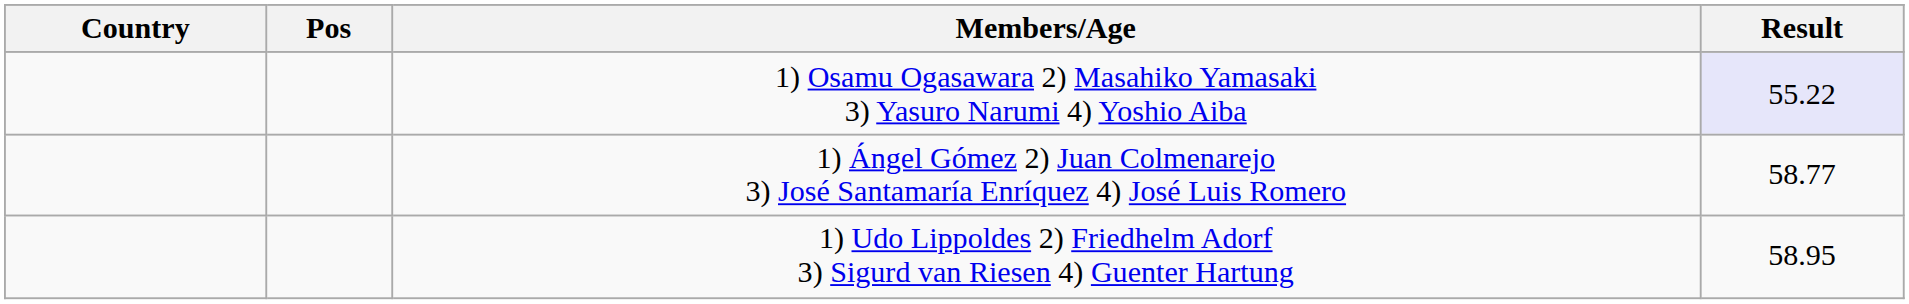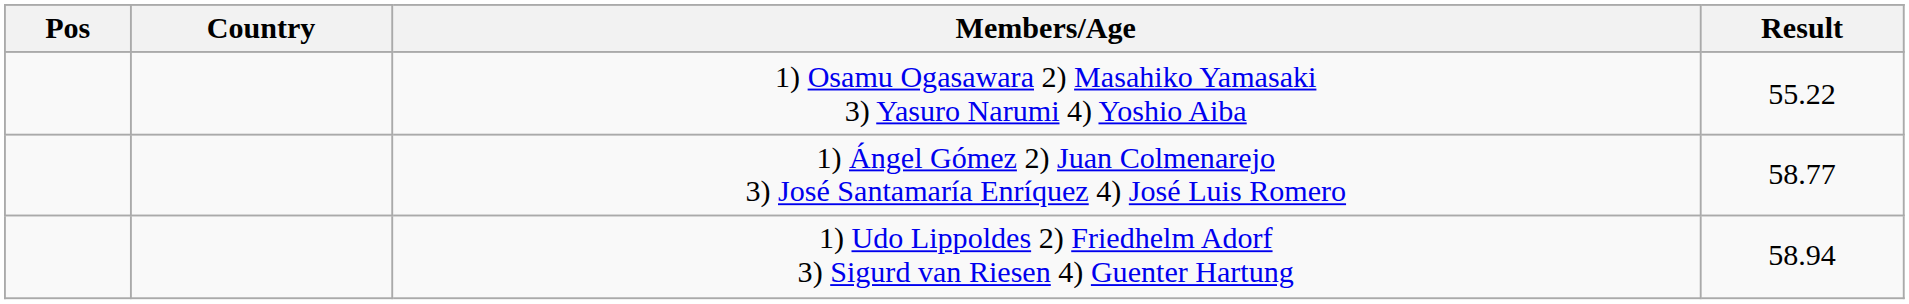columns swapped: Pos <-> Country
row 2 | Result: lavender background -> no background
row 4 | Result: 58.95 -> 58.94
